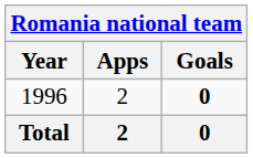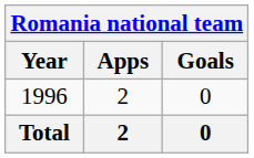1996 | Goals: bold -> normal
